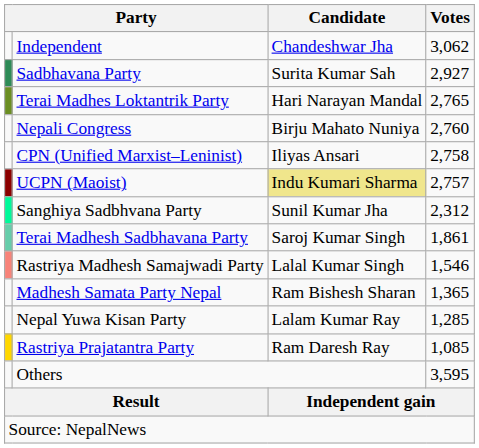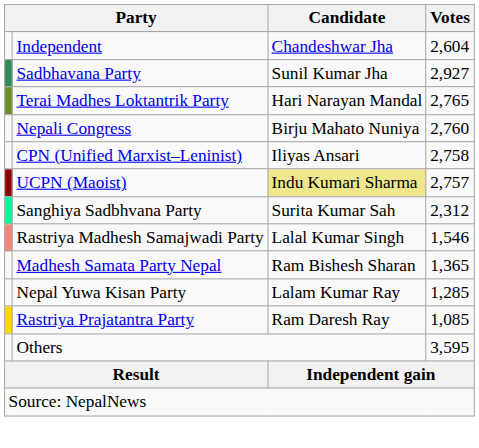Independent | Votes: 3,062 -> 2,604
Sadbhavana Party | Candidate: Surita Kumar Sah -> Sunil Kumar Jha
Sanghiya Sadbhvana Party | Candidate: Sunil Kumar Jha -> Surita Kumar Sah
- row: Terai Madhesh Sadbhavana Party | Saroj Kumar Singh | 1,861
